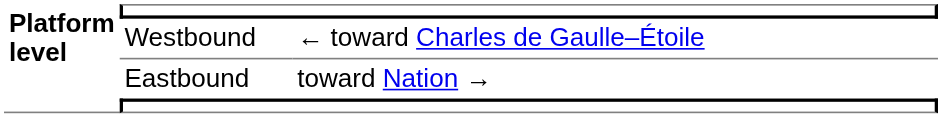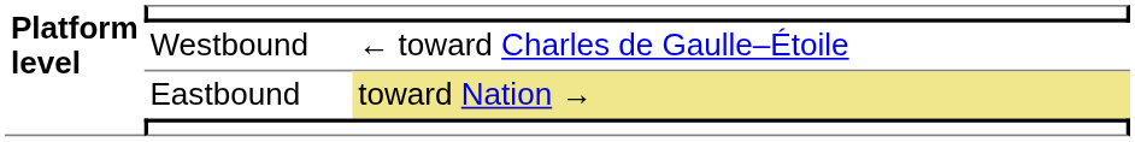Eastbound | column 3: no background -> khaki background
